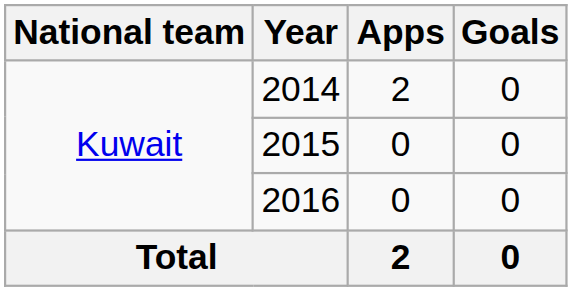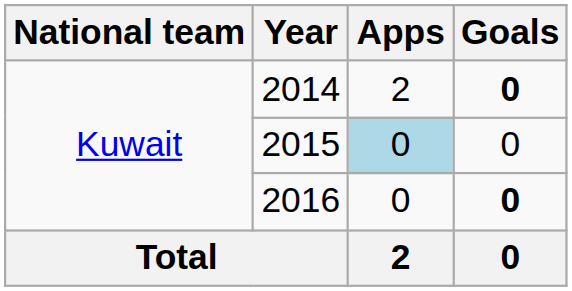2014 | Goals: normal -> bold
2015 | Apps: no background -> lightblue background
2016 | Goals: normal -> bold
